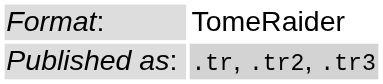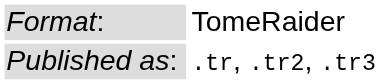Published as: | column 2: lightgrey background -> no background
